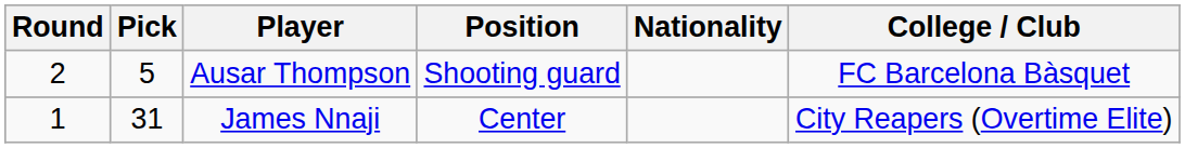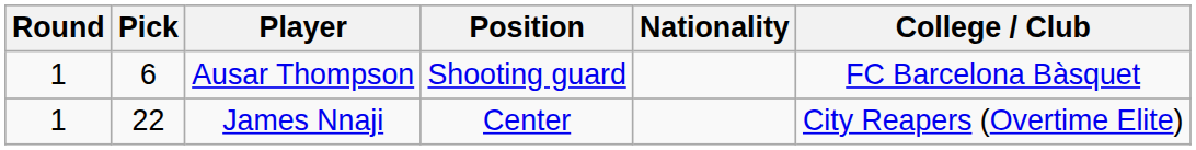Ausar Thompson | Round: 2 -> 1
Ausar Thompson | Pick: 5 -> 6
James Nnaji | Pick: 31 -> 22
